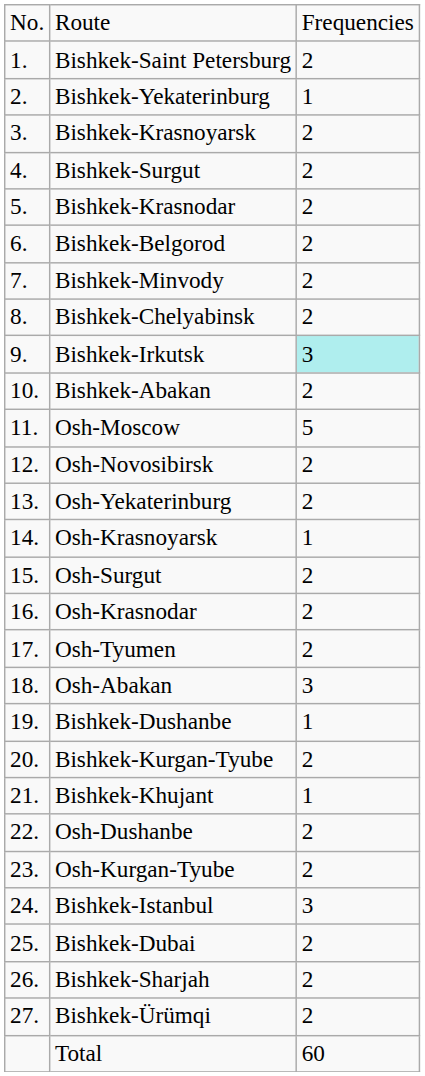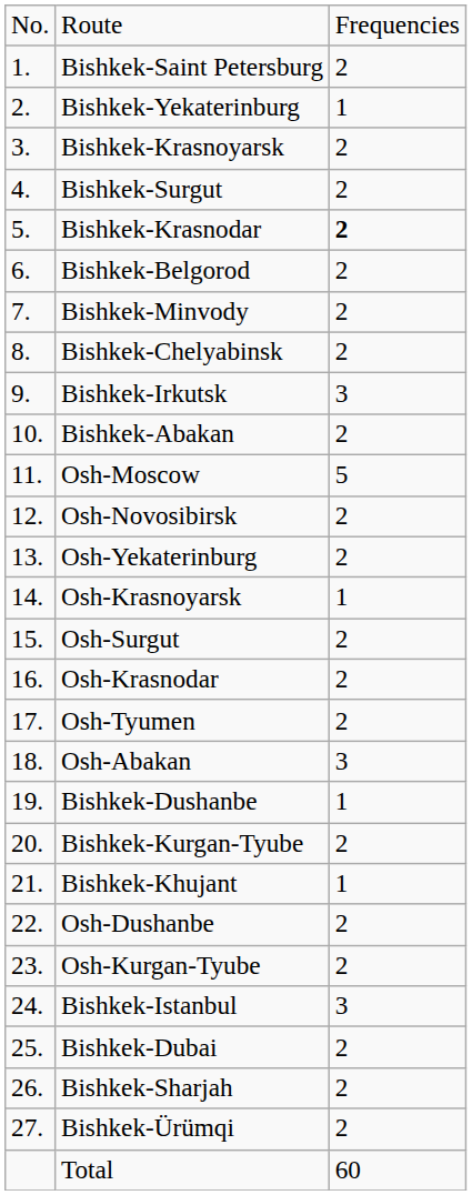Bishkek-Krasnodar | column 3: normal -> bold
Bishkek-Irkutsk | column 3: paleturquoise background -> no background
